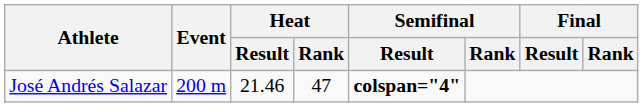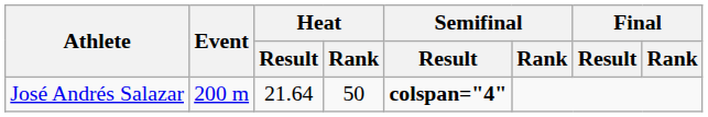José Andrés Salazar | Heat / Result: 21.46 -> 21.64
José Andrés Salazar | Heat / Rank: 47 -> 50
